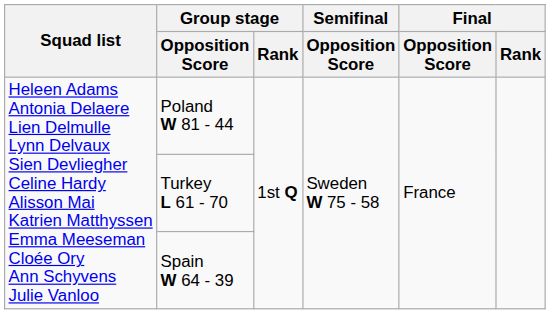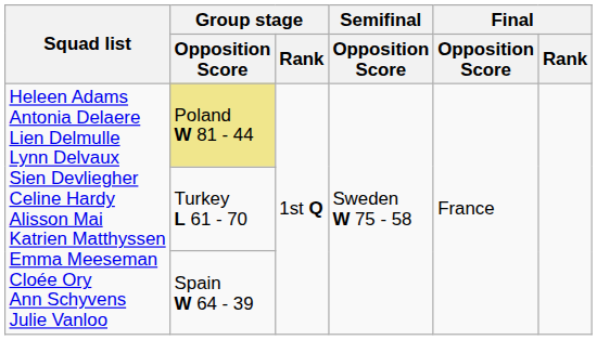Poland W 81 - 44 | Group stage / Opposition Score: no background -> khaki background
